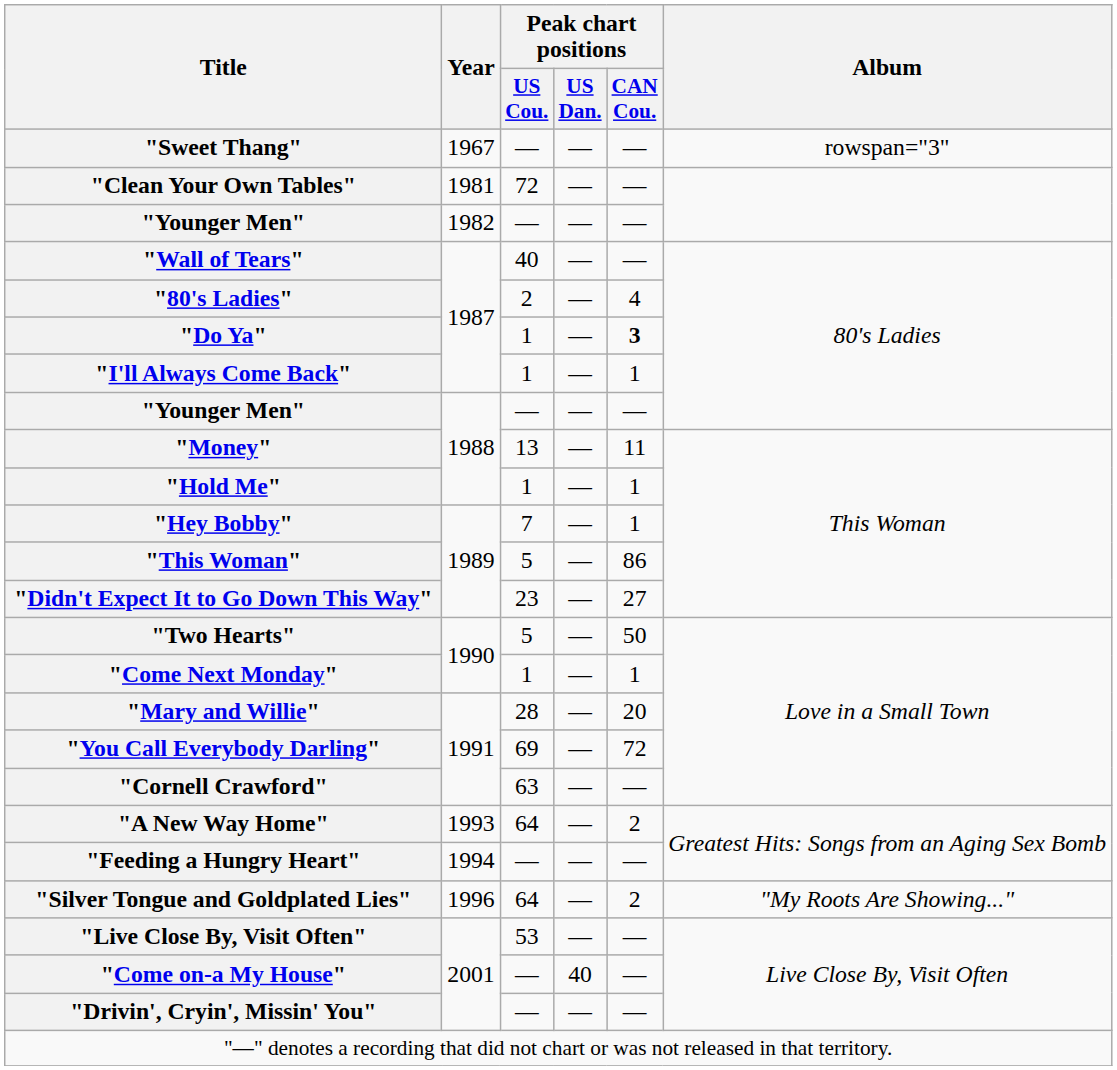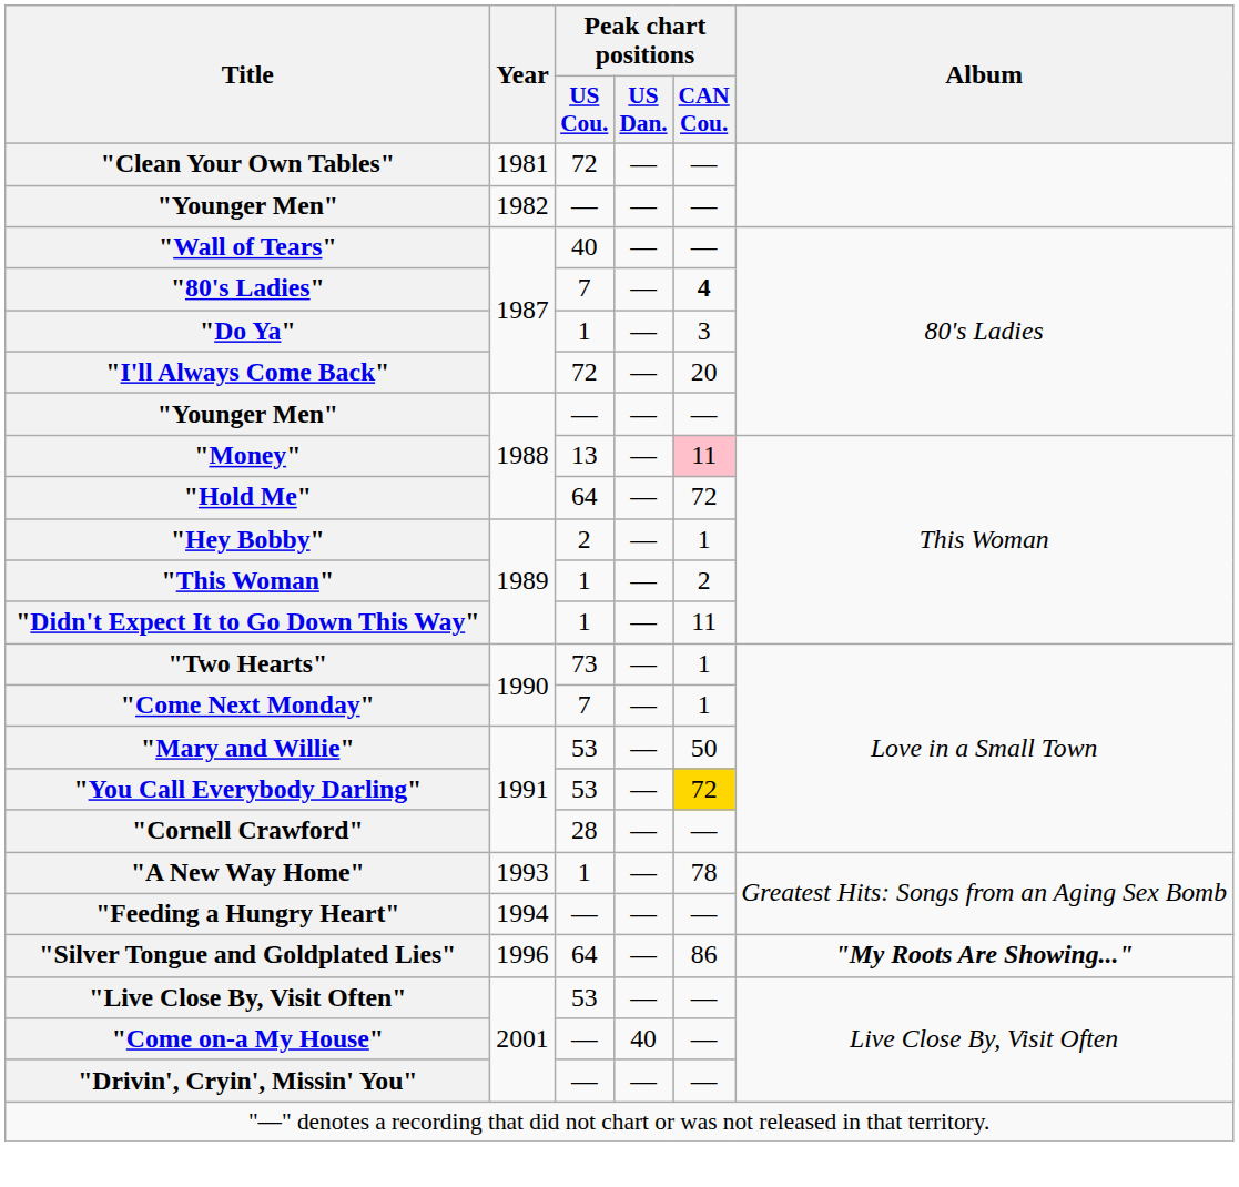- row: "Sweet Thang" | 1967 | — | — | — | rowspan="3"
"80's Ladies" | Peak chart positions / US Cou.: 2 -> 7
"80's Ladies" | Peak chart positions / CAN Cou.: normal -> bold
"Do Ya" | Peak chart positions / CAN Cou.: bold -> normal
"I'll Always Come Back" | Peak chart positions / US Cou.: 1 -> 72
"I'll Always Come Back" | Peak chart positions / CAN Cou.: 1 -> 20
"Money" | Peak chart positions / CAN Cou.: no background -> pink background
"Hold Me" | Peak chart positions / US Cou.: 1 -> 64
"Hold Me" | Peak chart positions / CAN Cou.: 1 -> 72
"Hey Bobby" | Peak chart positions / US Cou.: 7 -> 2
"This Woman" | Peak chart positions / US Cou.: 5 -> 1
"This Woman" | Peak chart positions / CAN Cou.: 86 -> 2
"Didn't Expect It to Go Down This Way" | Peak chart positions / US Cou.: 23 -> 1
"Didn't Expect It to Go Down This Way" | Peak chart positions / CAN Cou.: 27 -> 11
"Two Hearts" | Peak chart positions / US Cou.: 5 -> 73
"Two Hearts" | Peak chart positions / CAN Cou.: 50 -> 1
"Come Next Monday" | Peak chart positions / US Cou.: 1 -> 7
"Mary and Willie" | Peak chart positions / US Cou.: 28 -> 53
"Mary and Willie" | Peak chart positions / CAN Cou.: 20 -> 50
"You Call Everybody Darling" | Peak chart positions / US Cou.: 69 -> 53
"You Call Everybody Darling" | Peak chart positions / CAN Cou.: no background -> gold background
"Cornell Crawford" | Peak chart positions / US Cou.: 63 -> 28
"A New Way Home" | Peak chart positions / US Cou.: 64 -> 1
"A New Way Home" | Peak chart positions / CAN Cou.: 2 -> 78
"Silver Tongue and Goldplated Lies" | Peak chart positions / CAN Cou.: 2 -> 86
"Silver Tongue and Goldplated Lies" | Album: normal -> bold
